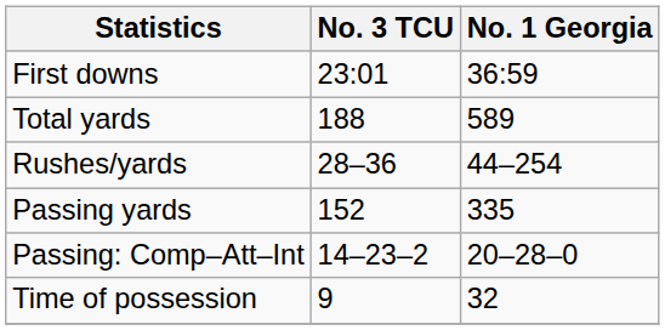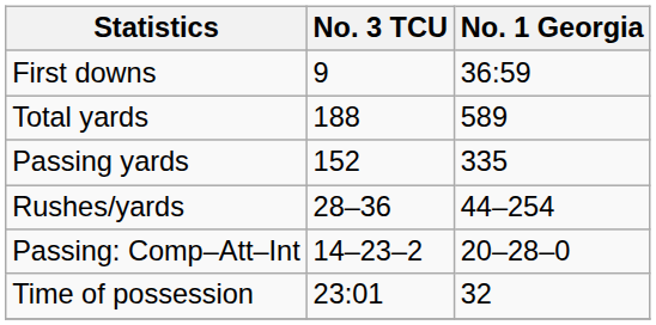First downs | No. 3 TCU: 23:01 -> 9
rows swapped: Rushes/yards <-> Passing yards
Time of possession | No. 3 TCU: 9 -> 23:01
